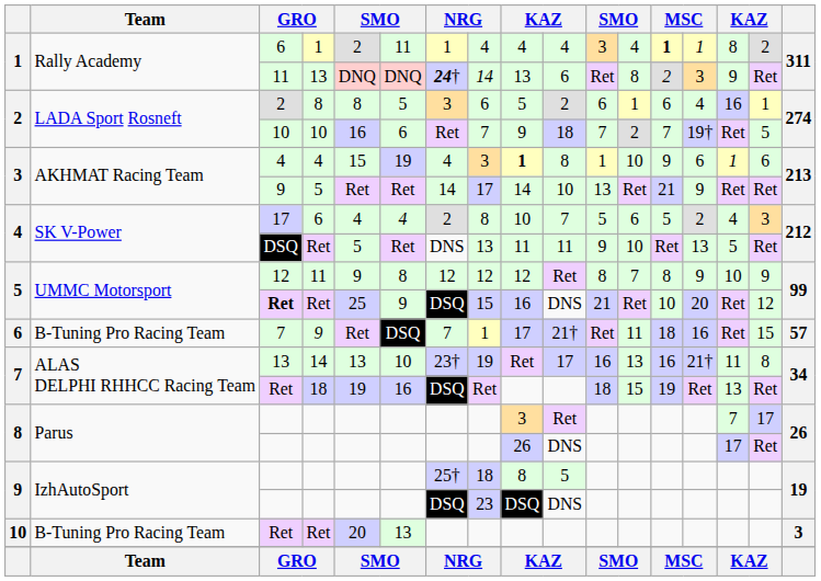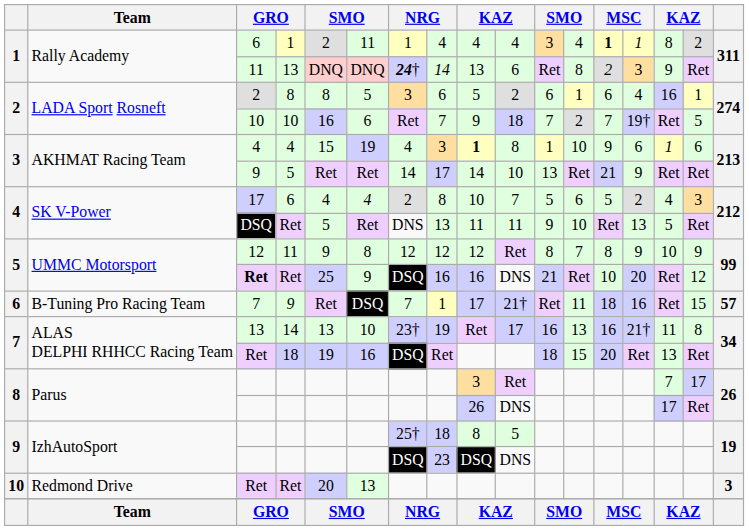row 11 | column 8: 15 -> 16
row 14 | column 13: 19 -> 20
row 19 | Team: B-Tuning Pro Racing Team -> Redmond Drive
